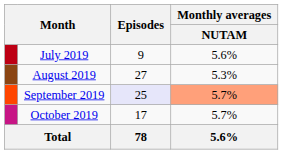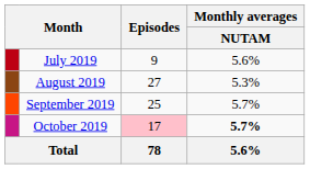September 2019 | Episodes: lavender background -> no background
September 2019 | Monthly averages / NUTAM: lightsalmon background -> no background
October 2019 | Episodes: no background -> pink background
October 2019 | Monthly averages / NUTAM: normal -> bold
